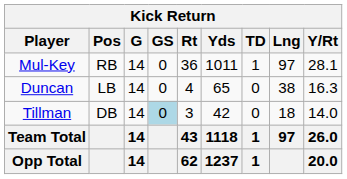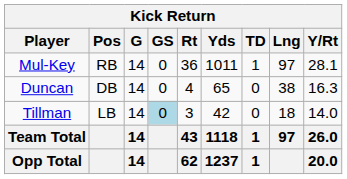Duncan | Pos: LB -> DB
Tillman | Pos: DB -> LB
